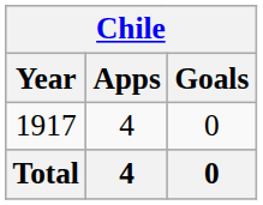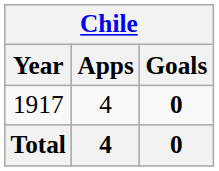1917 | Goals: normal -> bold
